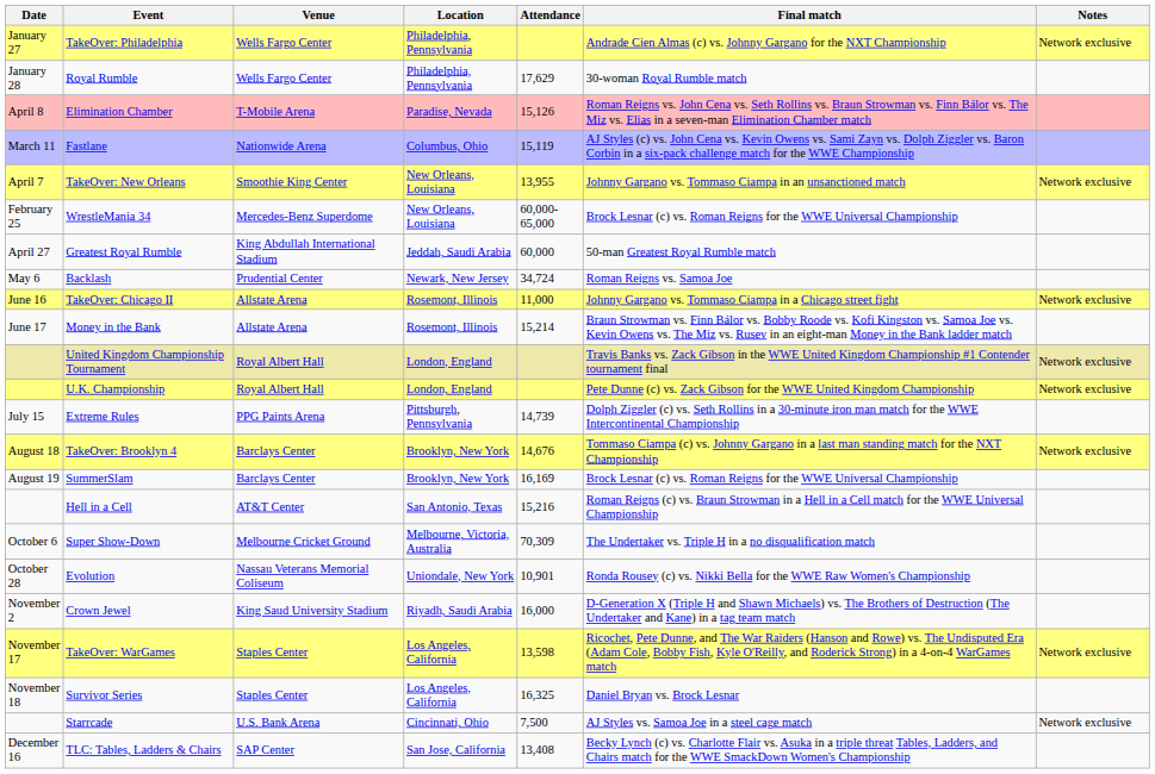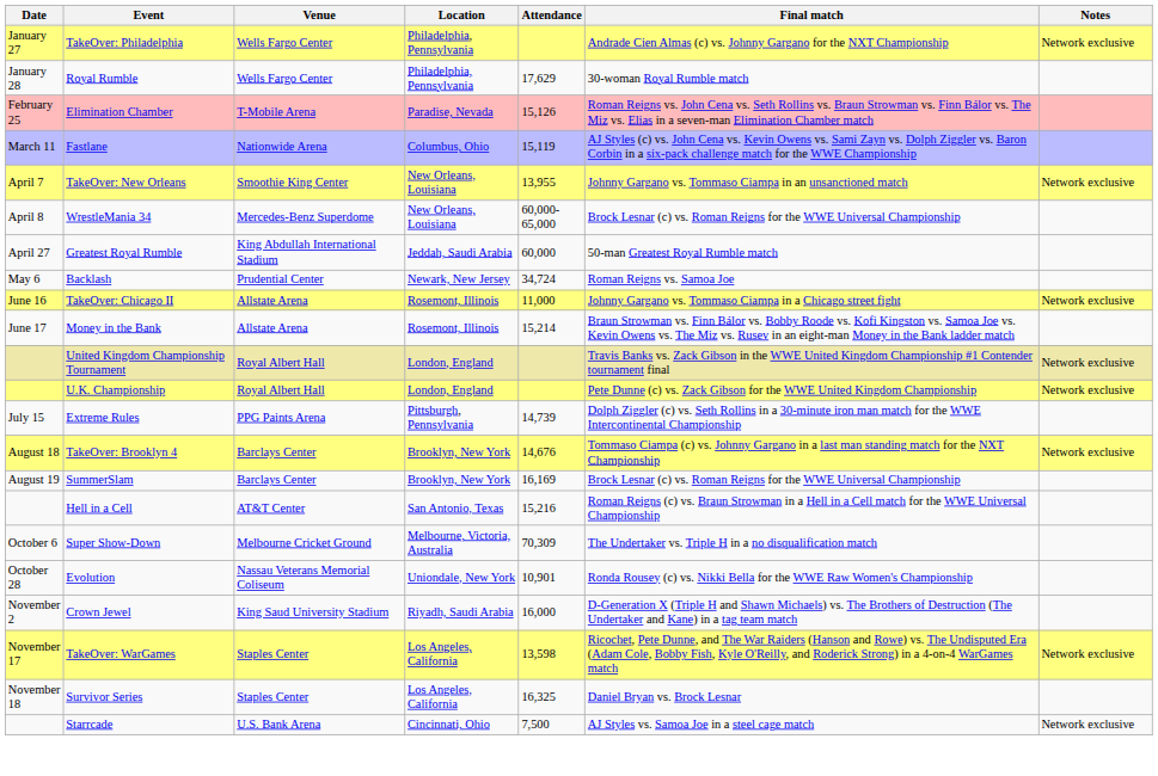Elimination Chamber | Date: April 8 -> February 25
WrestleMania 34 | Date: February 25 -> April 8
- row: December 16 | TLC: Tables, Ladders & Chairs | SAP Center | San Jose, California | 13,408 | Becky Lynch (c) vs. Charlotte Flair vs. Asuka in a triple threat Tables, Ladders, and Chairs match for the WWE SmackDown Women's Championship
